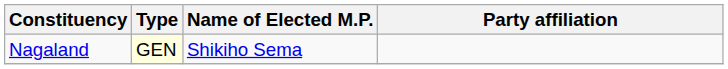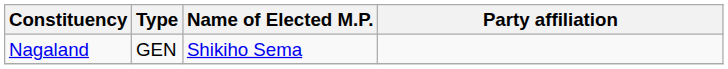Nagaland | Type: lightyellow background -> no background
